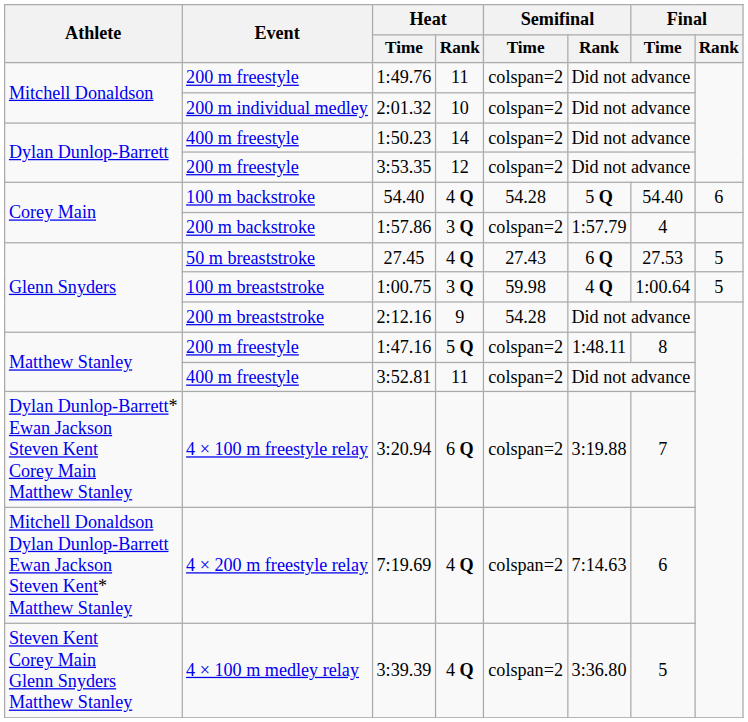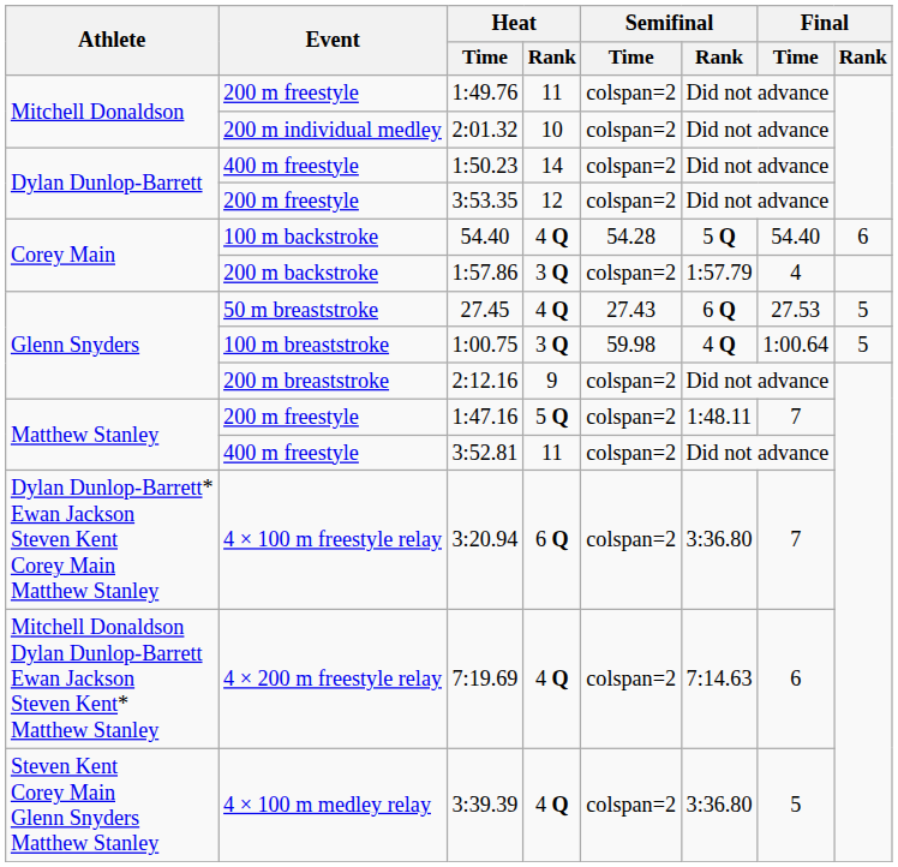2:12.16 | Semifinal / Time: 54.28 -> colspan=2
1:47.16 | Final / Time: 8 -> 7
3:20.94 | Semifinal / Rank: 3:19.88 -> 3:36.80
